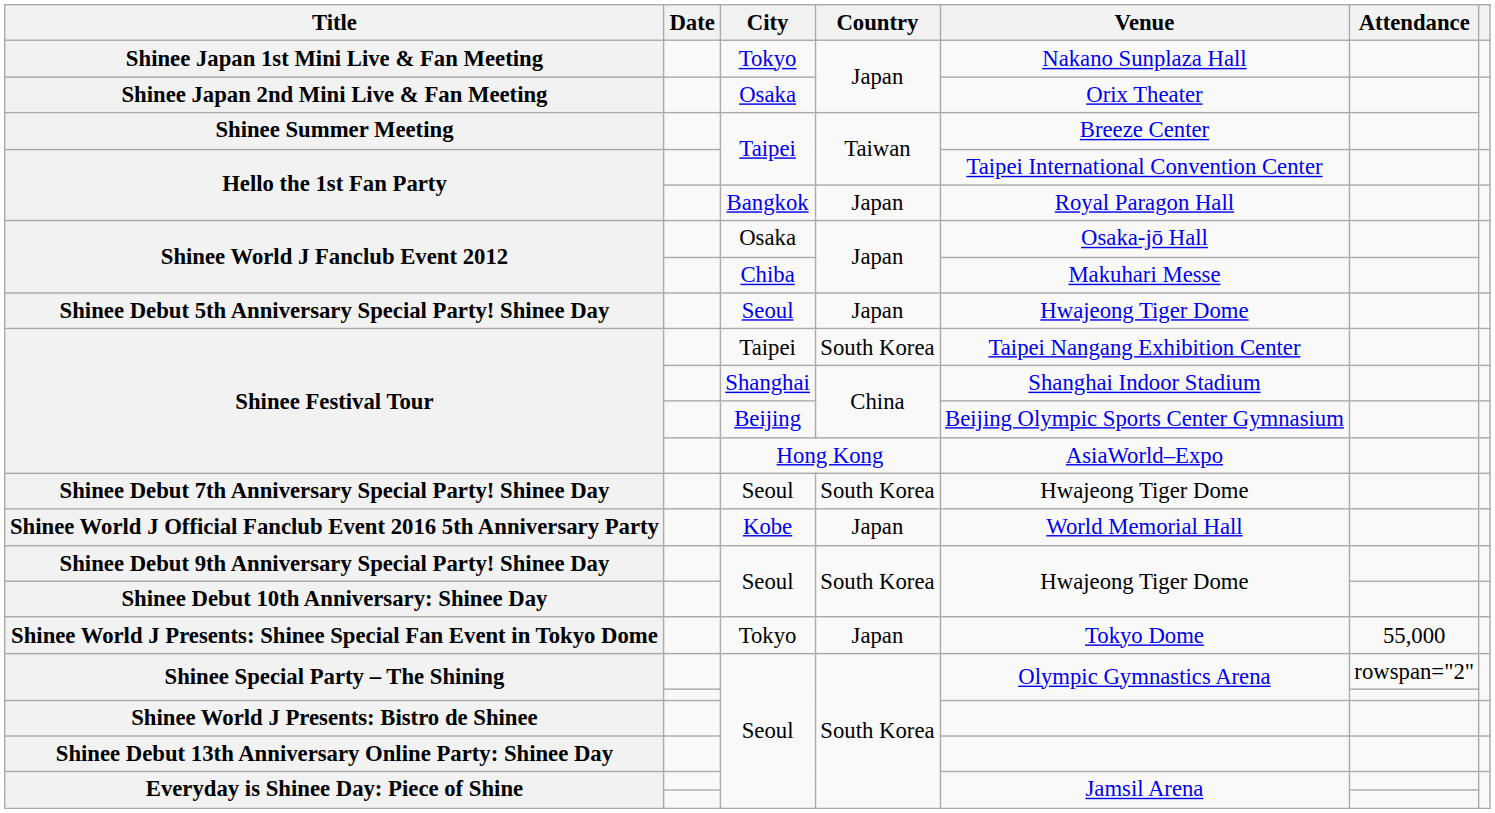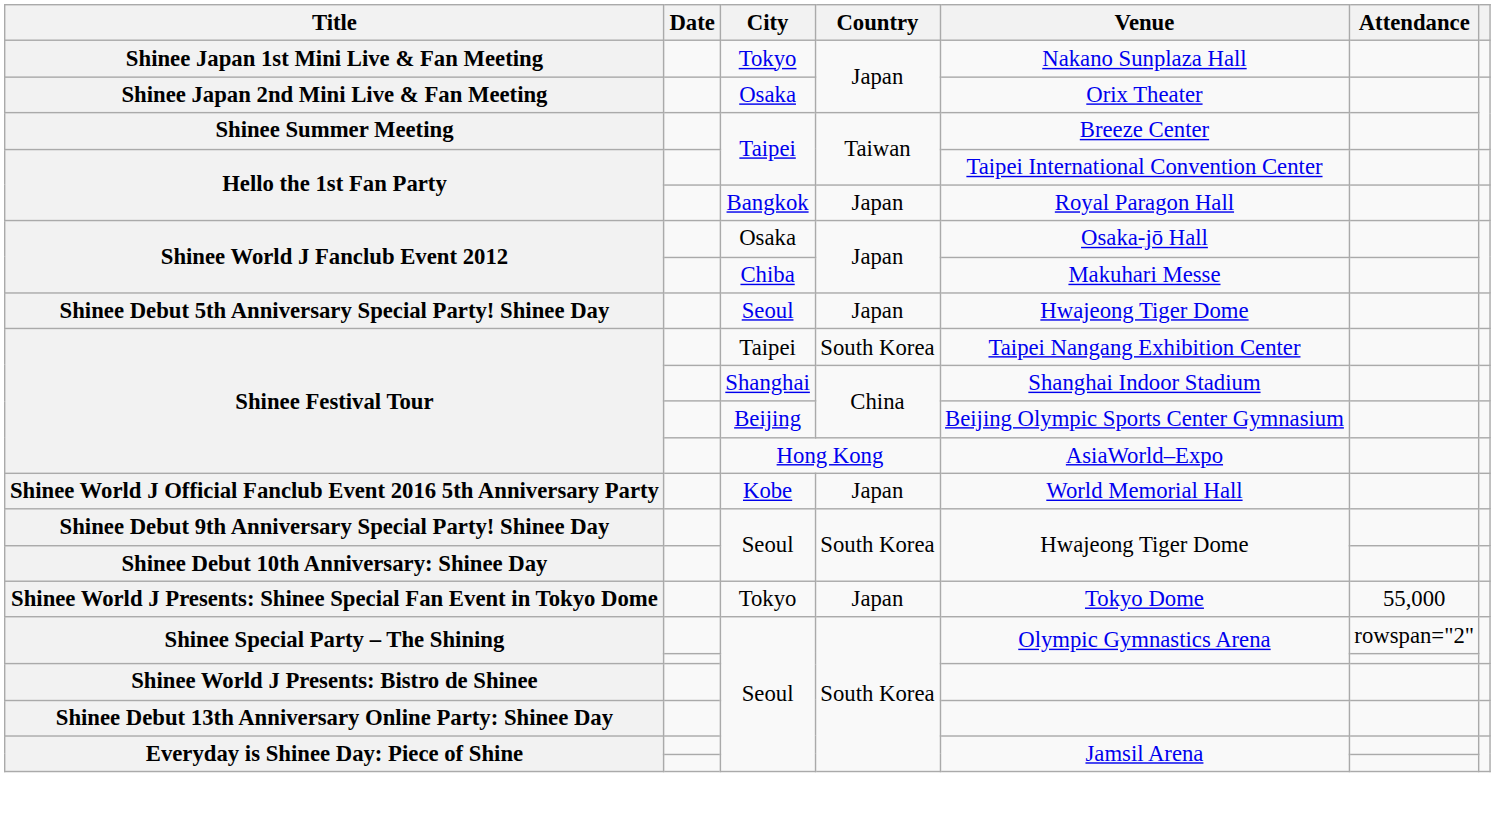- row: Shinee Debut 7th Anniversary Special Party! Shinee Day | Seoul | South Korea | Hwajeong Tiger Dome
